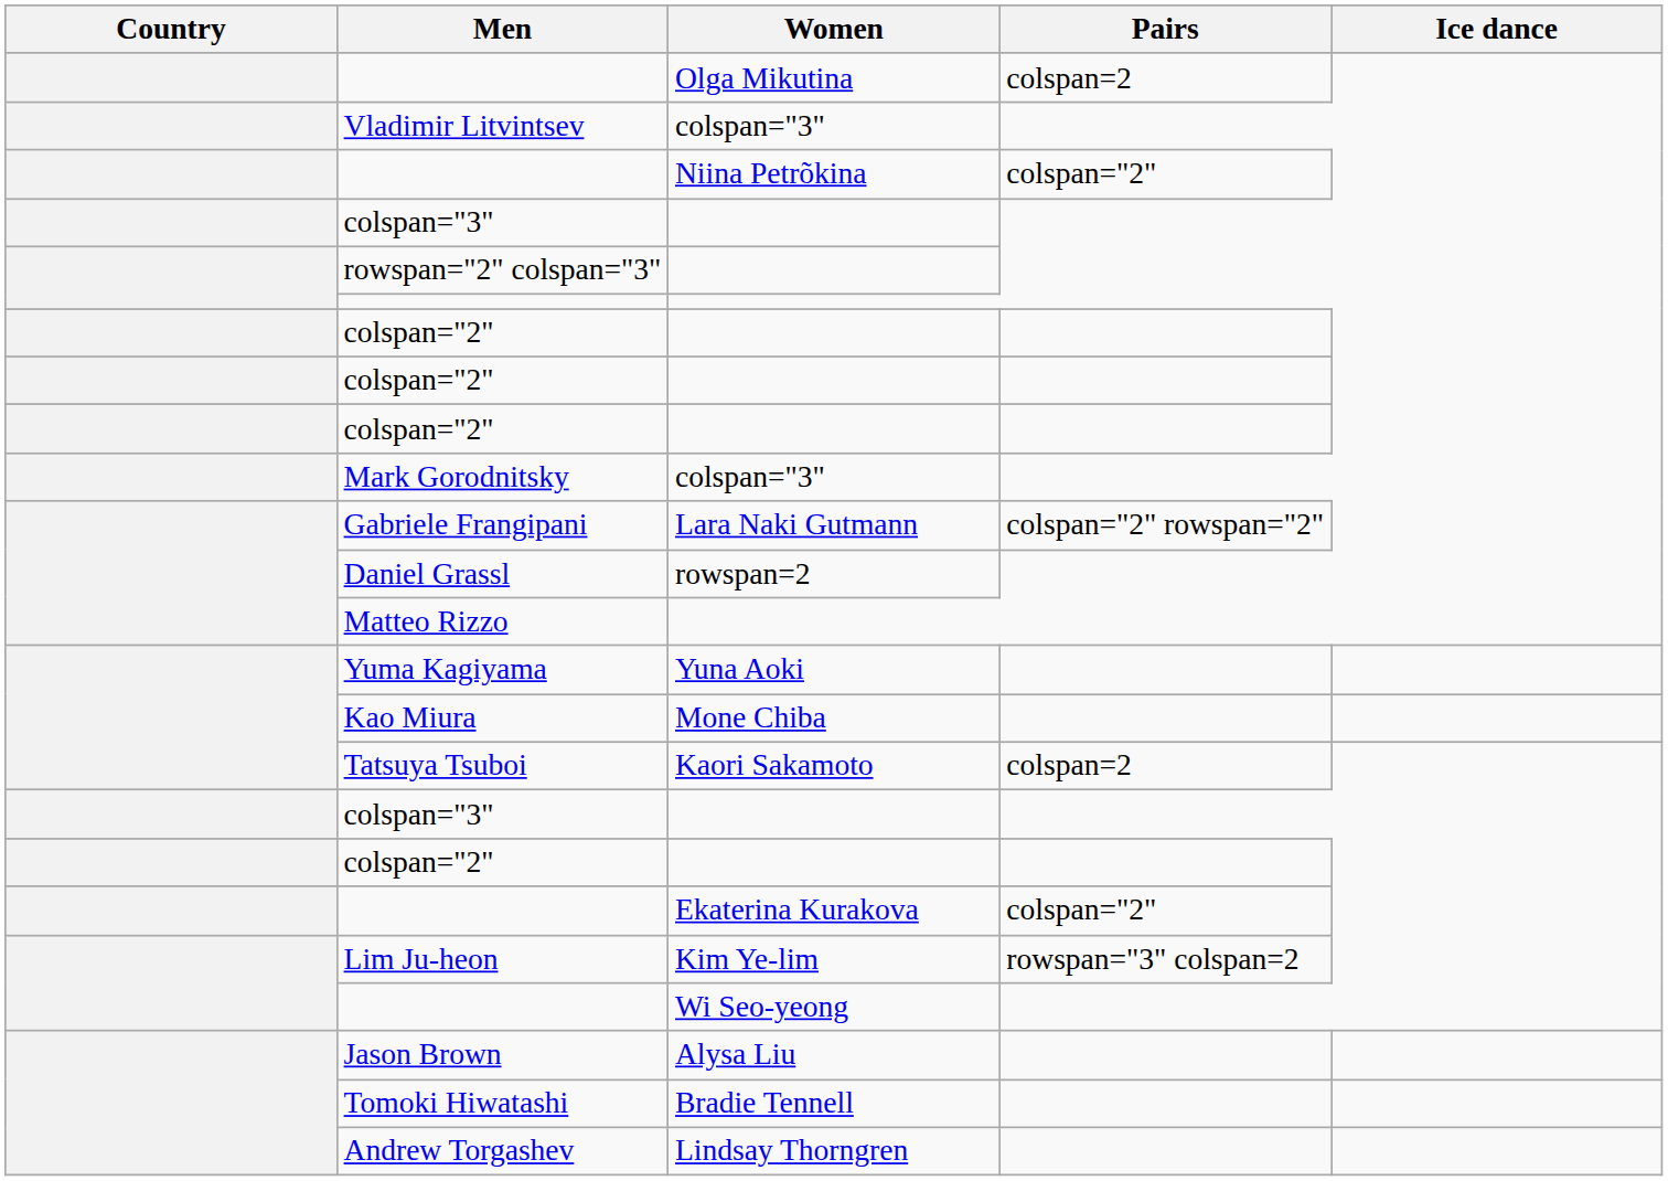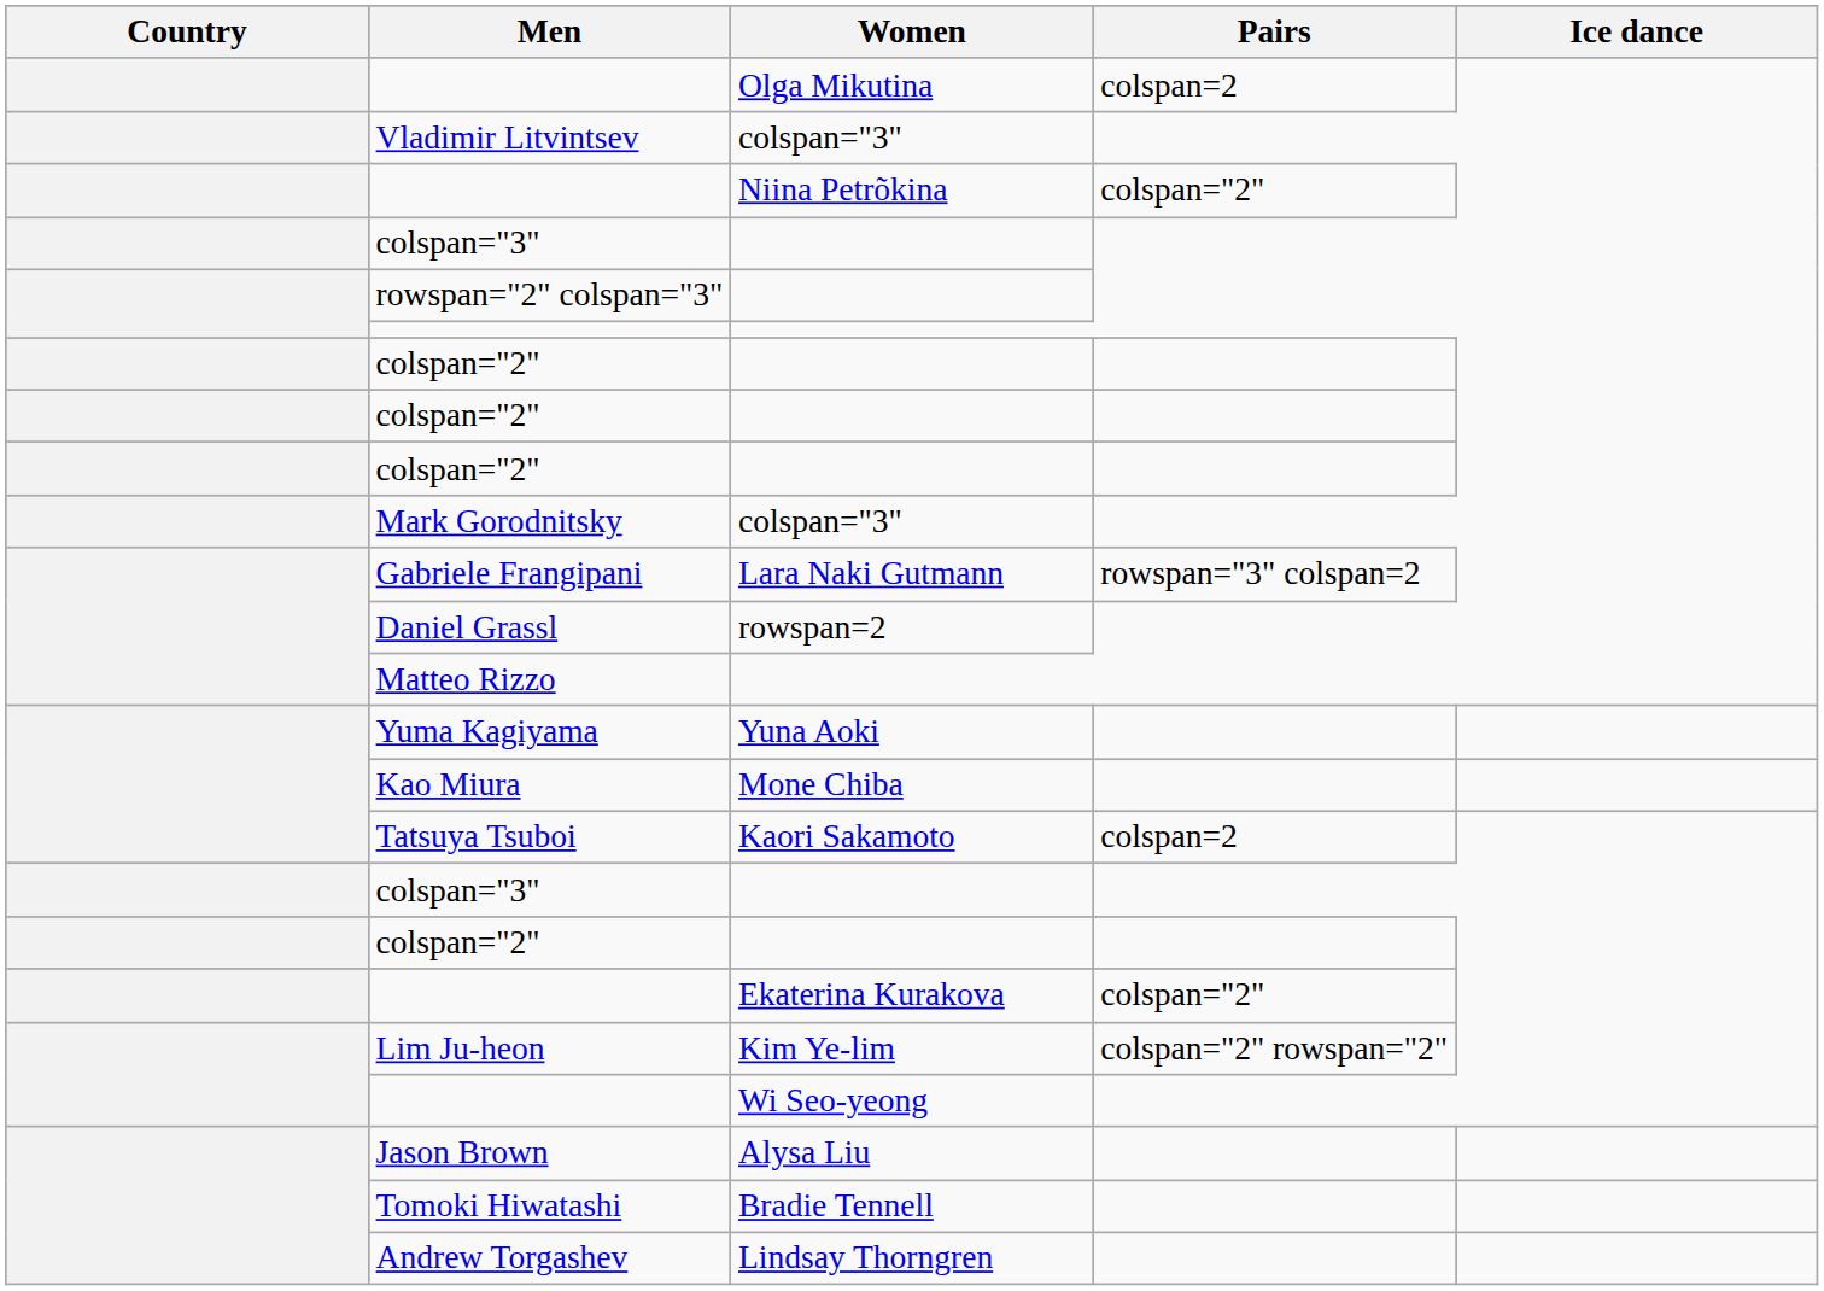Gabriele Frangipani | Pairs: colspan="2" rowspan="2" -> rowspan="3" colspan=2
Lim Ju-heon | Pairs: rowspan="3" colspan=2 -> colspan="2" rowspan="2"
